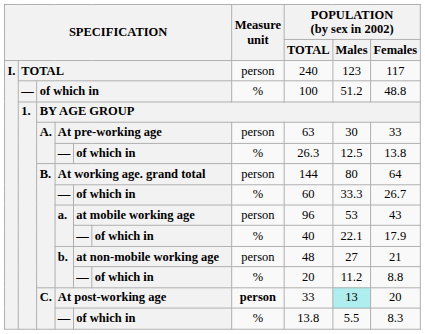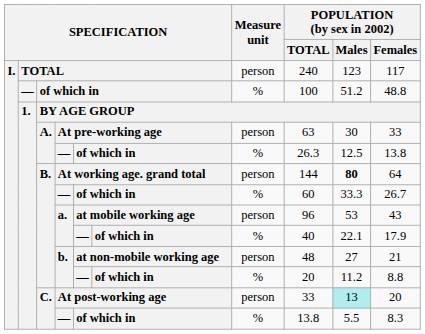At working age. grand total | POPULATION (by sex in 2002) / Males: normal -> bold
At post-working age | Measure unit: bold -> normal
